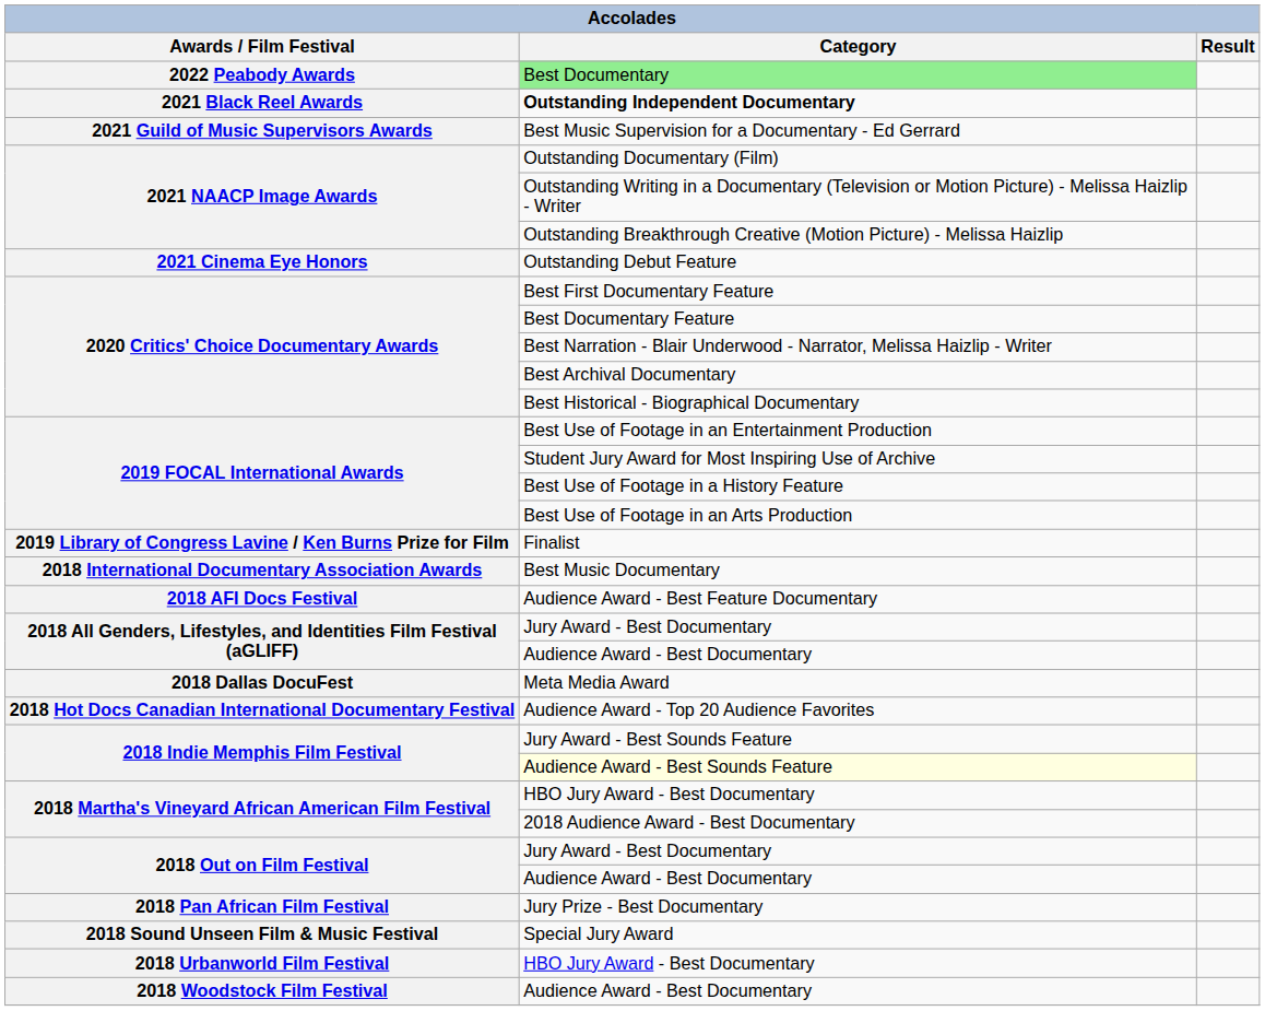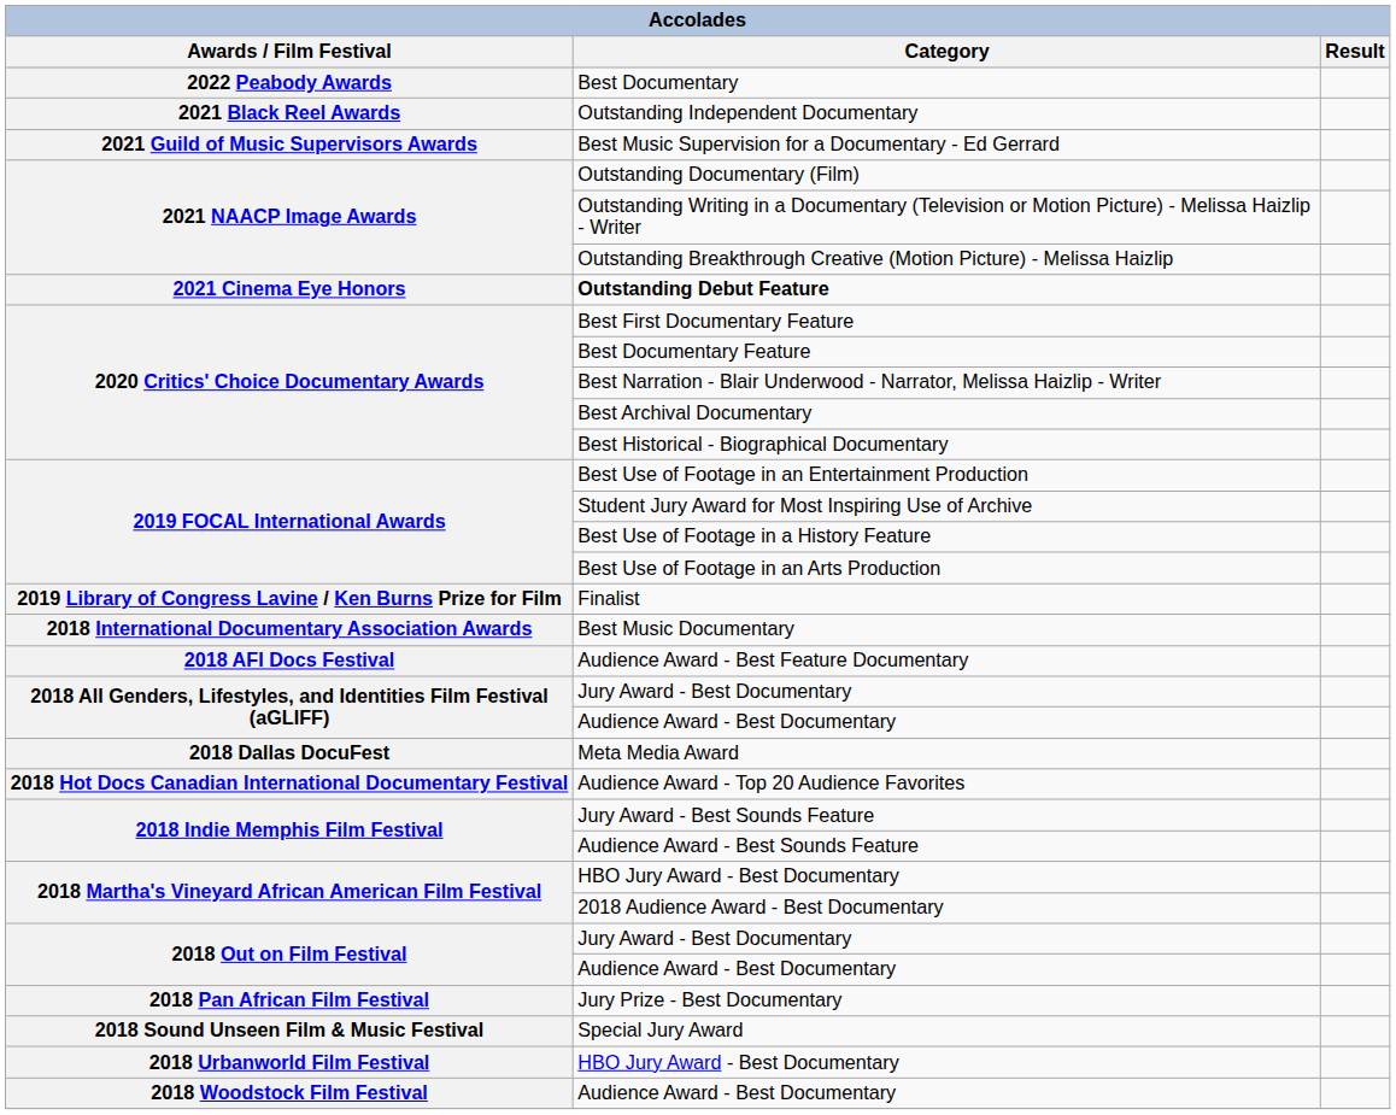Best Documentary | Category: lightgreen background -> no background
Outstanding Independent Documentary | Category: bold -> normal
Outstanding Debut Feature | Category: normal -> bold
Audience Award - Best Sounds Feature | Category: lightyellow background -> no background
